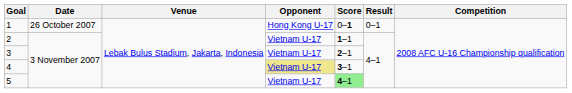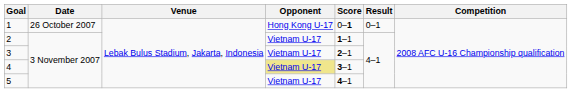5 | Score: lightgreen background -> no background
